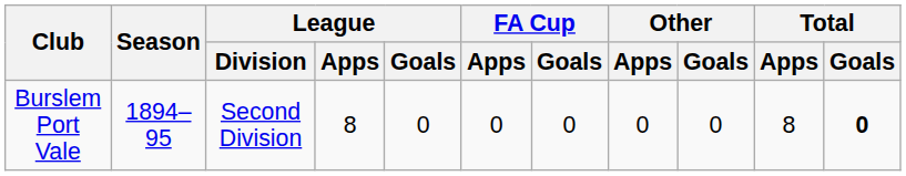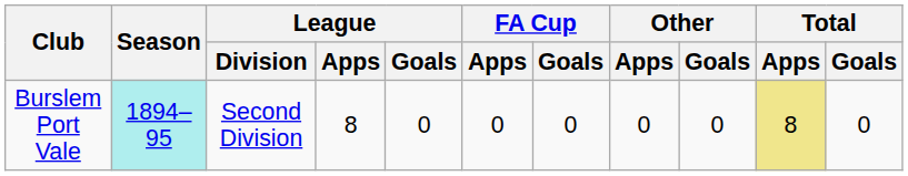Burslem Port Vale | Season: no background -> paleturquoise background
Burslem Port Vale | Total / Apps: no background -> khaki background
Burslem Port Vale | Total / Goals: bold -> normal
